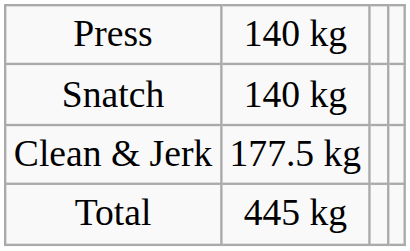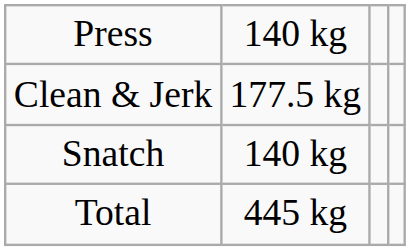rows swapped: Snatch <-> Clean & Jerk
